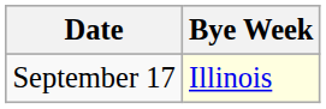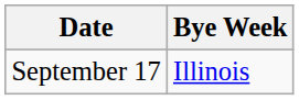September 17 | Bye Week: lightyellow background -> no background
